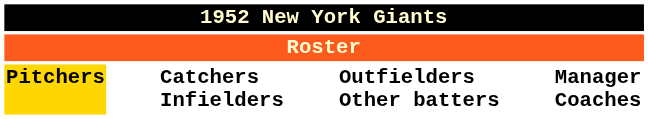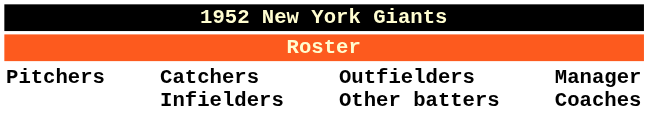Pitchers | column 1: gold background -> no background
